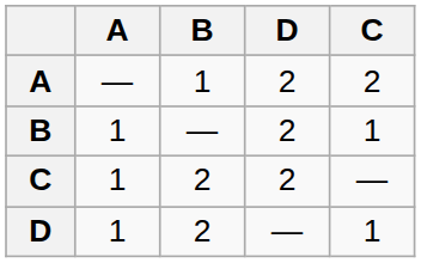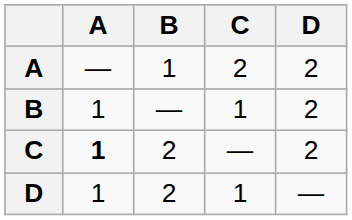columns swapped: C <-> D
row 4 | A: normal -> bold
